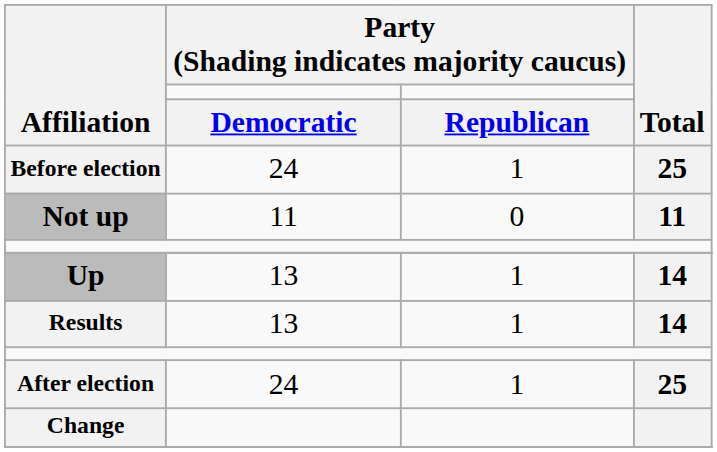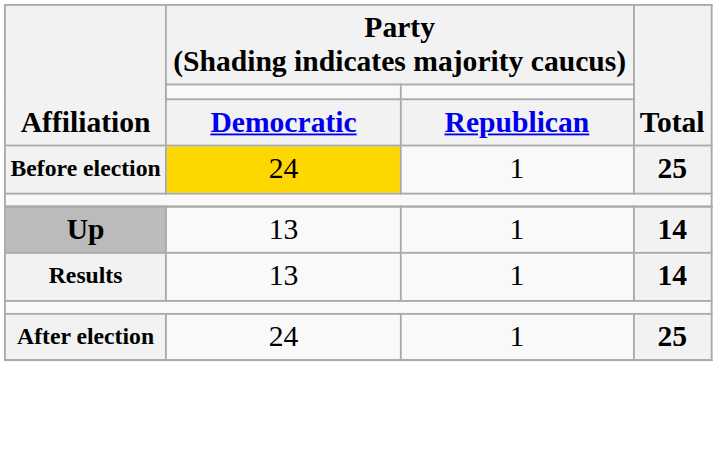Before election | column 2: no background -> gold background
- row: Not up | 11 | 0 | 11
- row: Change
